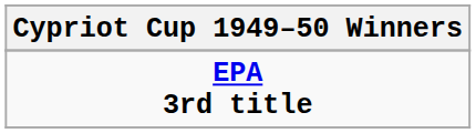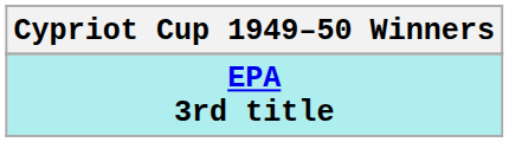row 2 | column 1: no background -> paleturquoise background
